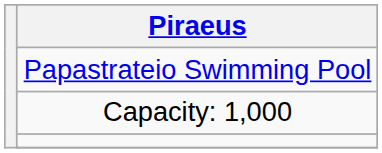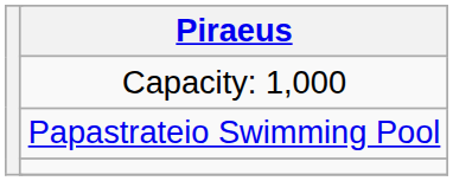row 2 | Piraeus: Papastrateio Swimming Pool -> Capacity: 1,000
row 3 | Piraeus: Capacity: 1,000 -> Papastrateio Swimming Pool
